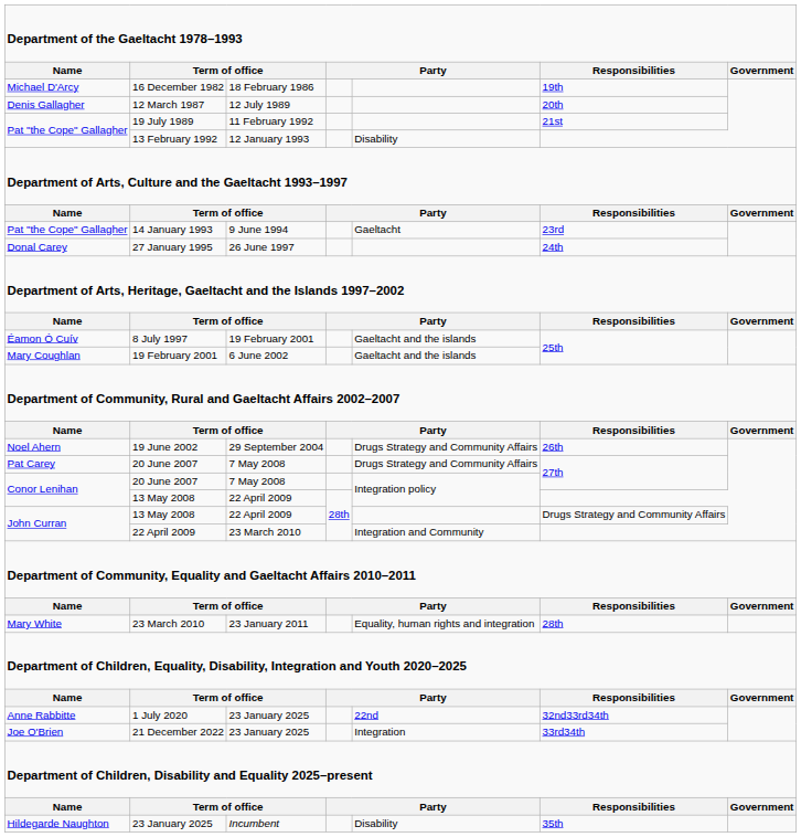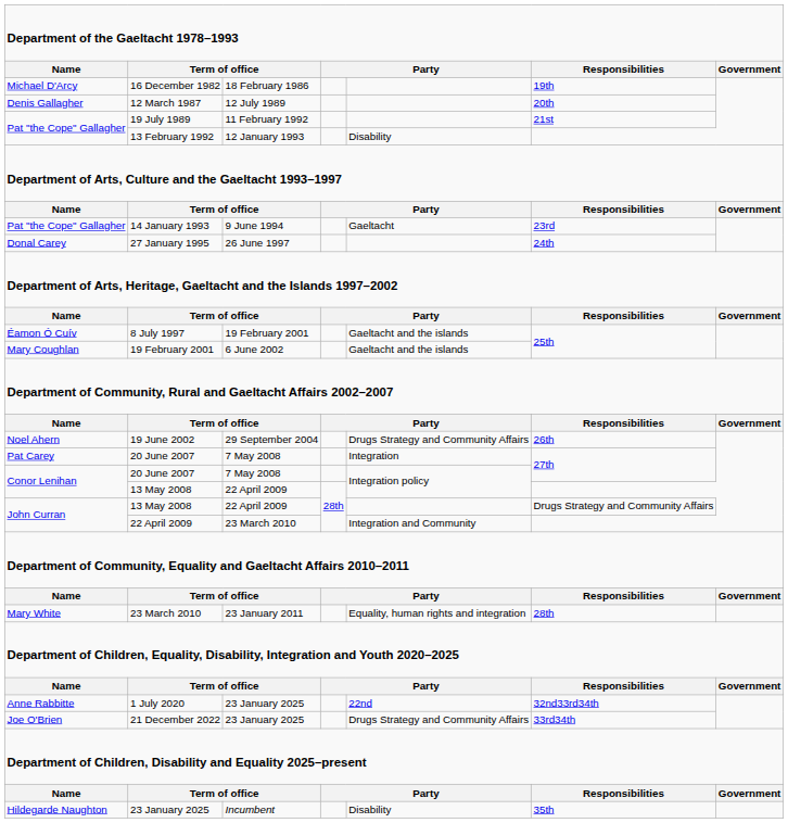Pat Carey / 20 June 2007 | column 5: Drugs Strategy and Community Affairs -> Integration
21 December 2022 | column 5: Integration -> Drugs Strategy and Community Affairs
